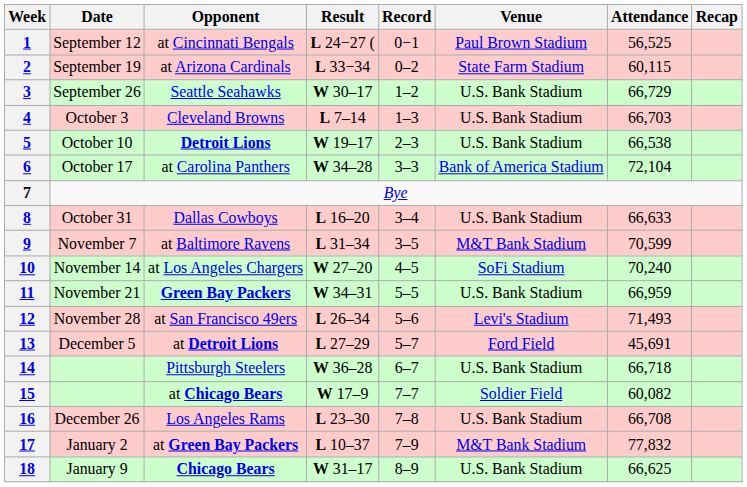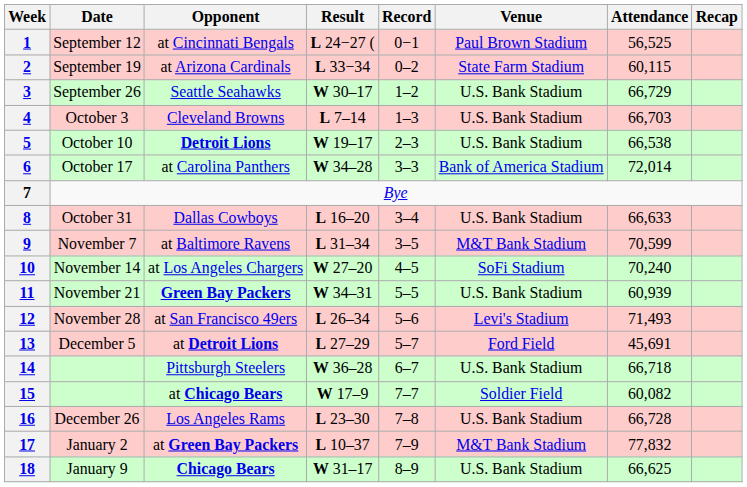6 | Attendance: 72,104 -> 72,014
11 | Attendance: 66,959 -> 60,939
16 | Attendance: 66,708 -> 66,728
